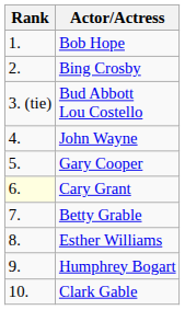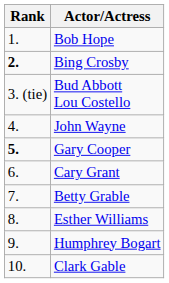Bing Crosby | Rank: normal -> bold
Gary Cooper | Rank: normal -> bold
Cary Grant | Rank: lightyellow background -> no background
